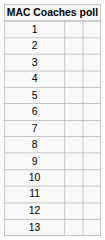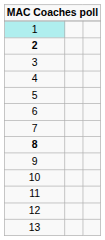1 | column 1: no background -> paleturquoise background
2 | column 1: normal -> bold
8 | column 1: normal -> bold
